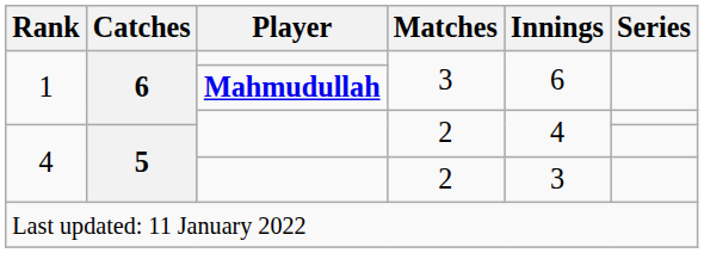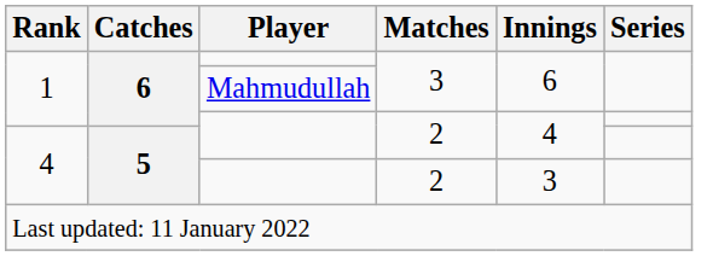1 / Mahmudullah | Player: bold -> normal
